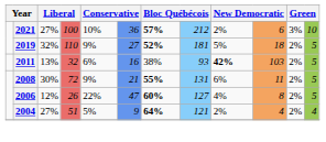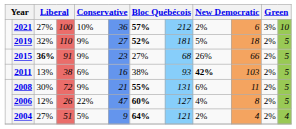+ row: 2015 | 36% | 91 | 9% | 23 | 27% | 68 | 26% | 66 | 2% | 5
2011 | column 4: 32 -> 38
